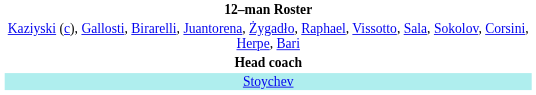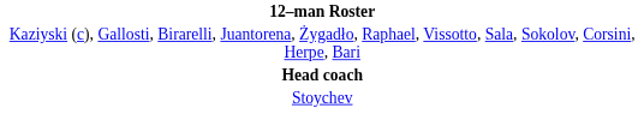row 4 | column 1: paleturquoise background -> no background
